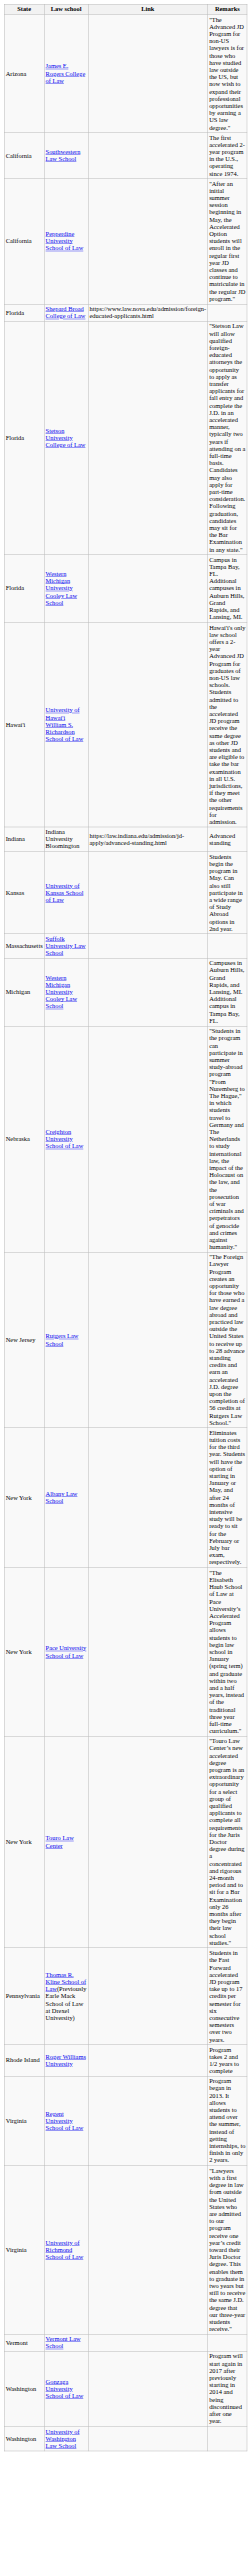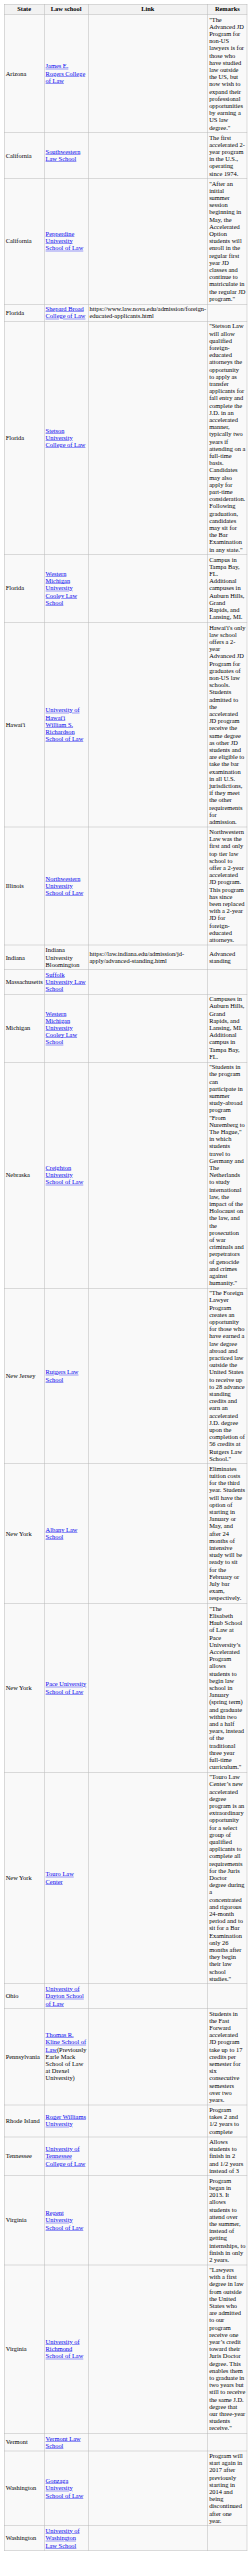+ row: Illinois | Northwestern University School of Law | Northwestern Law was the first and only top tier law school to offer a 2-year accelerated JD program. This program has since been replaced with a 2-year JD for foreign-educated attorneys.
- row: Kansas | University of Kansas School of Law | Students begin the program in May. Can also still participate in a wide range of Study Abroad options in 2nd year.
+ row: Ohio | University of Dayton School of Law
+ row: Tennessee | University of Tennessee College of Law | Allows students to finish in 2 and 1/2 years instead of 3
